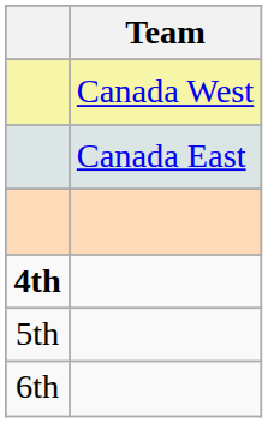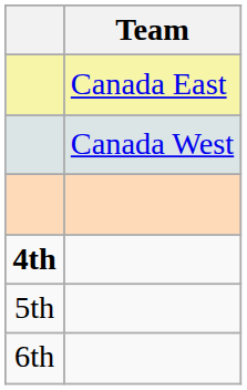row 2 | Team: Canada West -> Canada East
row 3 | Team: Canada East -> Canada West
